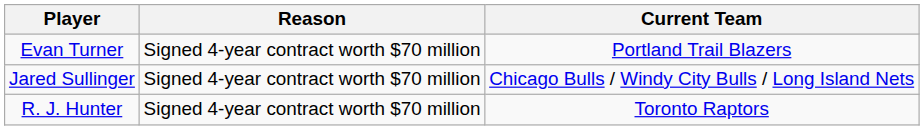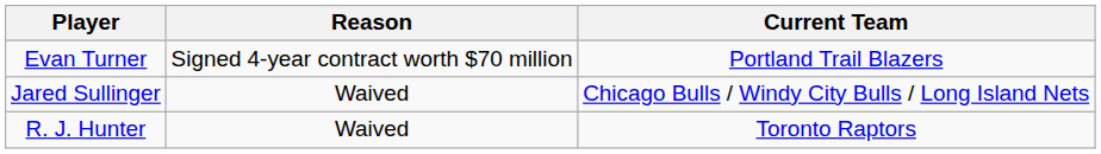Jared Sullinger | Reason: Signed 4-year contract worth $70 million -> Waived
R. J. Hunter | Reason: Signed 4-year contract worth $70 million -> Waived
